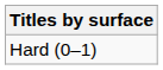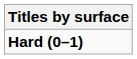row 2 | column 1: normal -> bold
